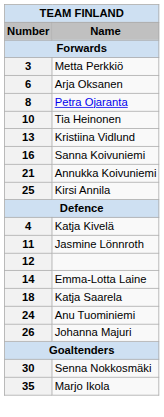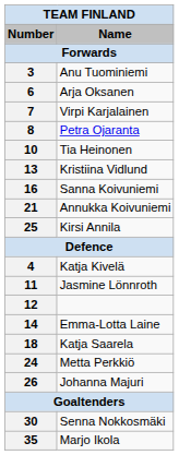3 | Name: Metta Perkkiö -> Anu Tuominiemi
+ row: 7 | Virpi Karjalainen
24 | Name: Anu Tuominiemi -> Metta Perkkiö
